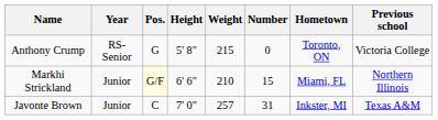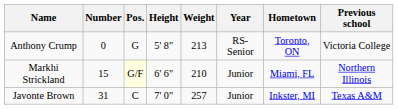columns swapped: Number <-> Year
Anthony Crump | Weight: 215 -> 213
